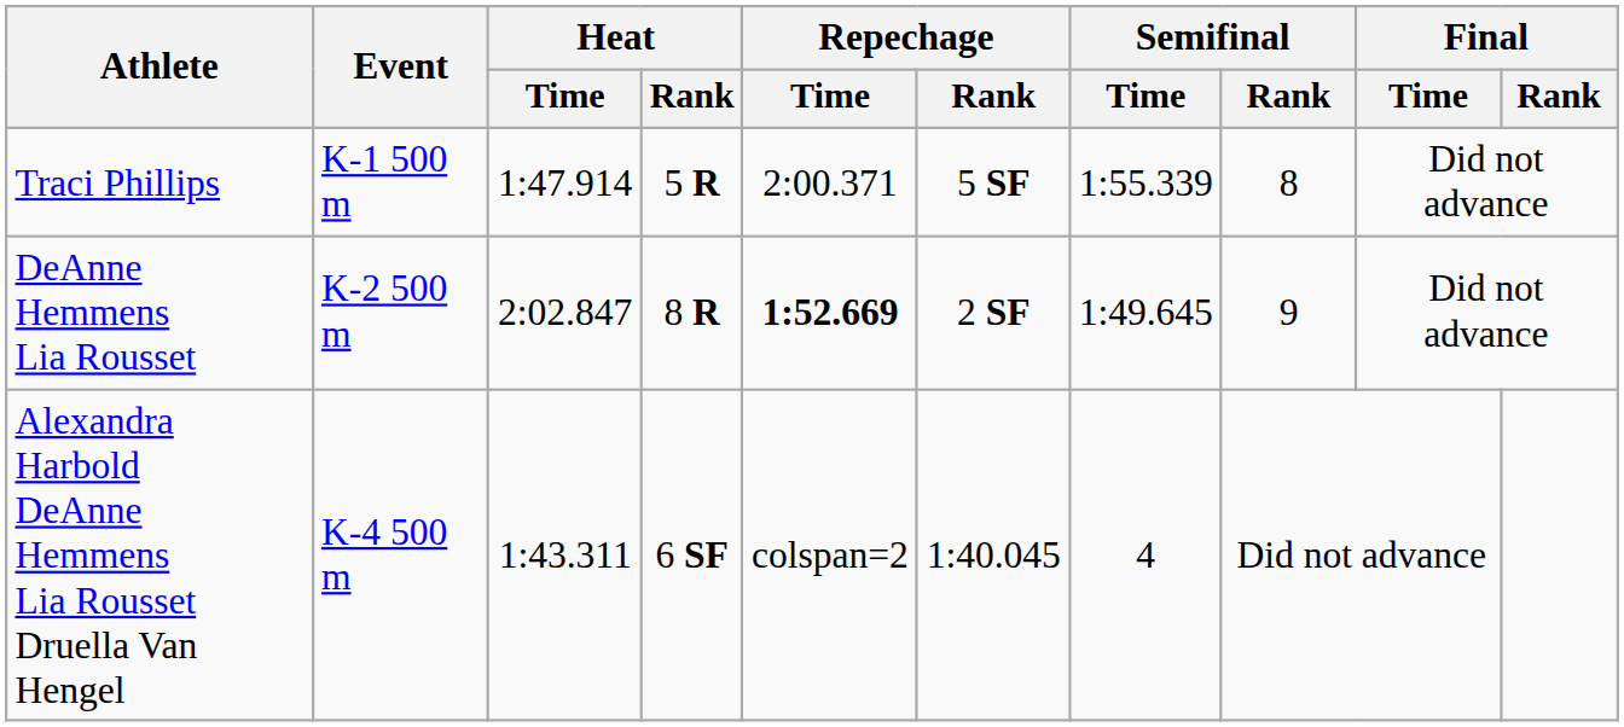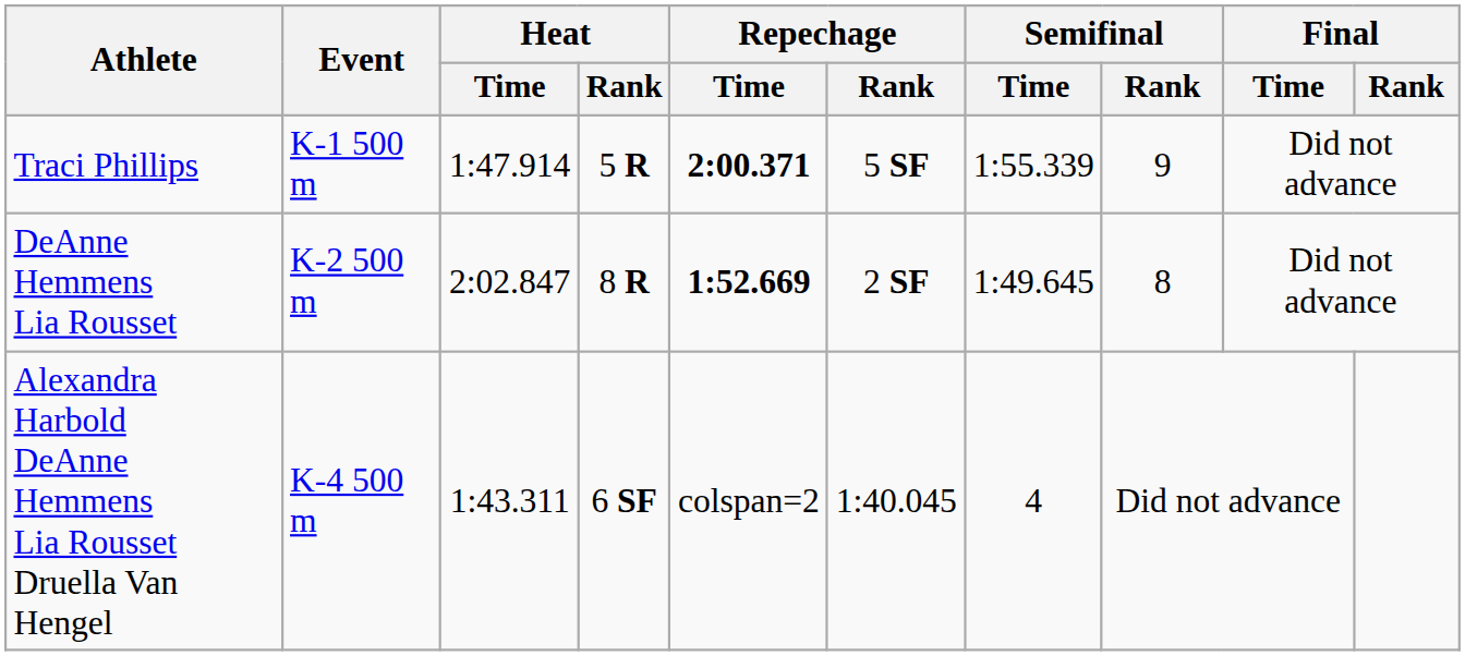Traci Phillips | Repechage / Time: normal -> bold
Traci Phillips | Semifinal / Rank: 8 -> 9
DeAnne Hemmens Lia Rousset | Semifinal / Rank: 9 -> 8
